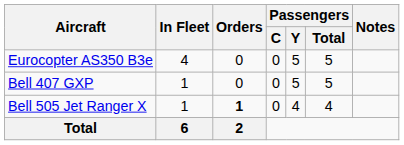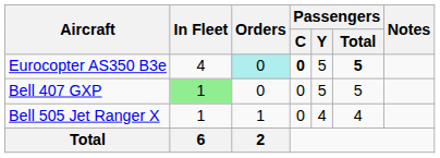Eurocopter AS350 B3e | Orders: no background -> paleturquoise background
Eurocopter AS350 B3e | Passengers / C: normal -> bold
Eurocopter AS350 B3e | Passengers / Total: normal -> bold
Bell 407 GXP | In Fleet: no background -> lightgreen background
Bell 505 Jet Ranger X | Orders: bold -> normal
